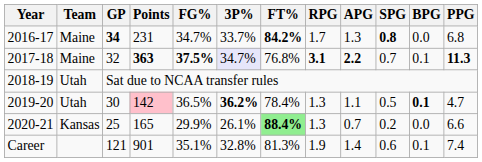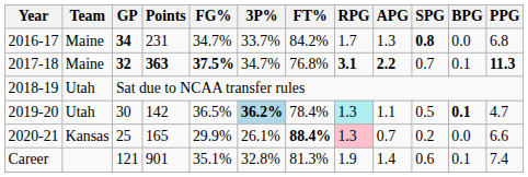2016-17 | FT%: bold -> normal
2017-18 | GP: normal -> bold
2017-18 | 3P%: lavender background -> no background
2019-20 | Points: pink background -> no background
2019-20 | 3P%: no background -> lightblue background
2019-20 | RPG: no background -> paleturquoise background
2020-21 | FT%: lightgreen background -> no background
2020-21 | RPG: no background -> pink background
